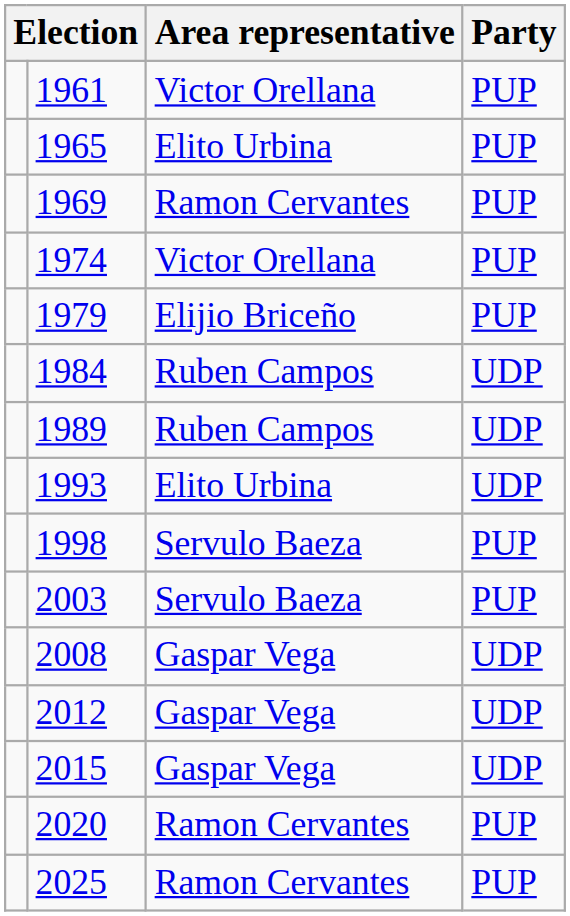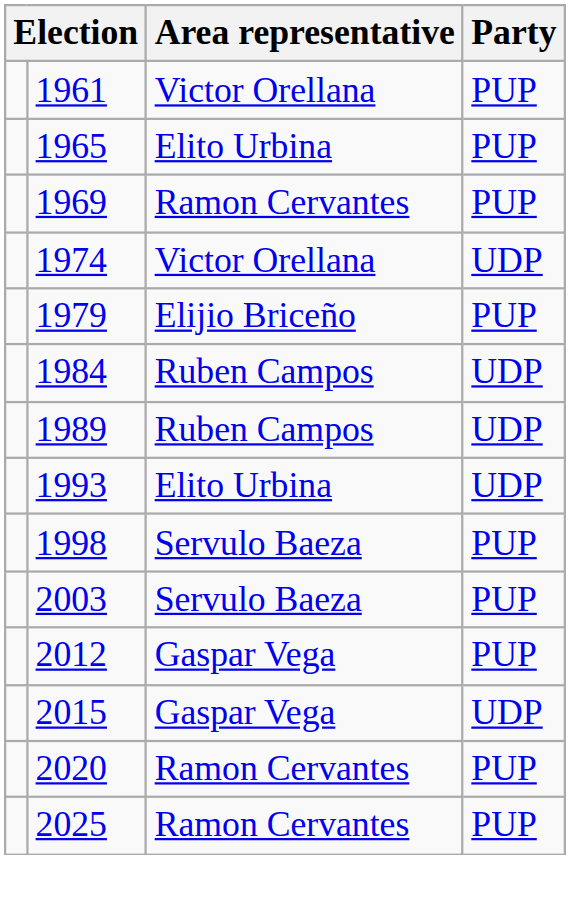1974 | Party: PUP -> UDP
- row: 2008 | Gaspar Vega | UDP
2012 | Party: UDP -> PUP
